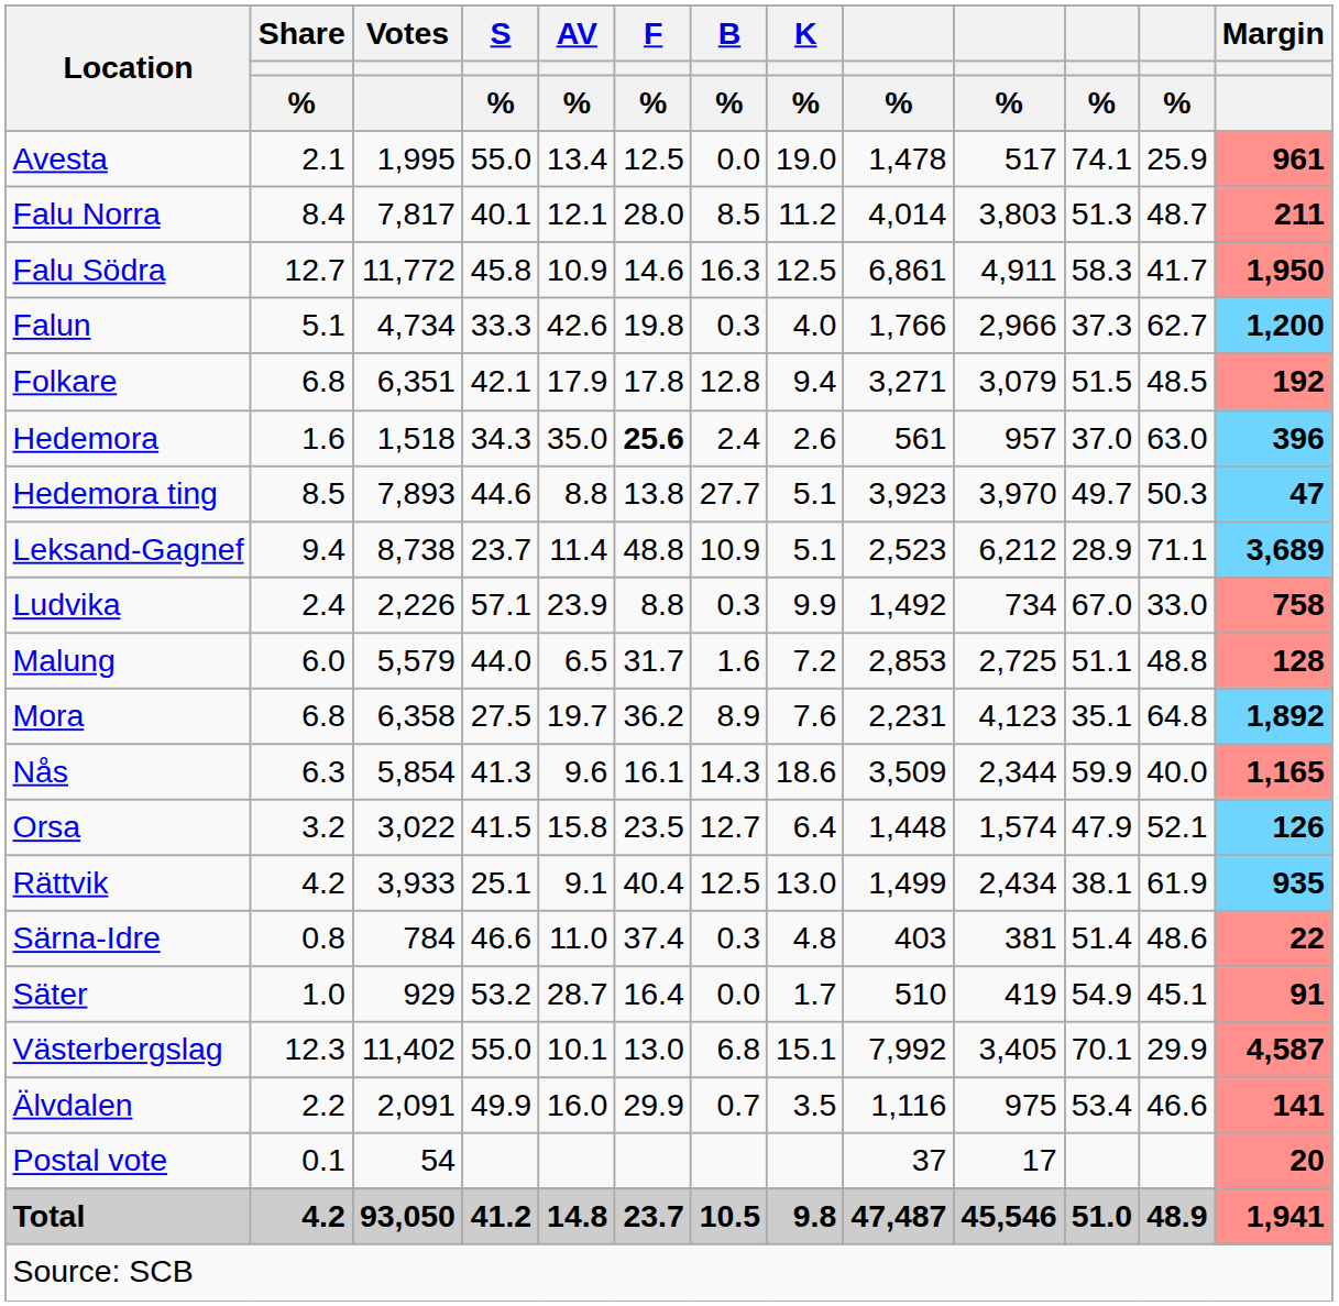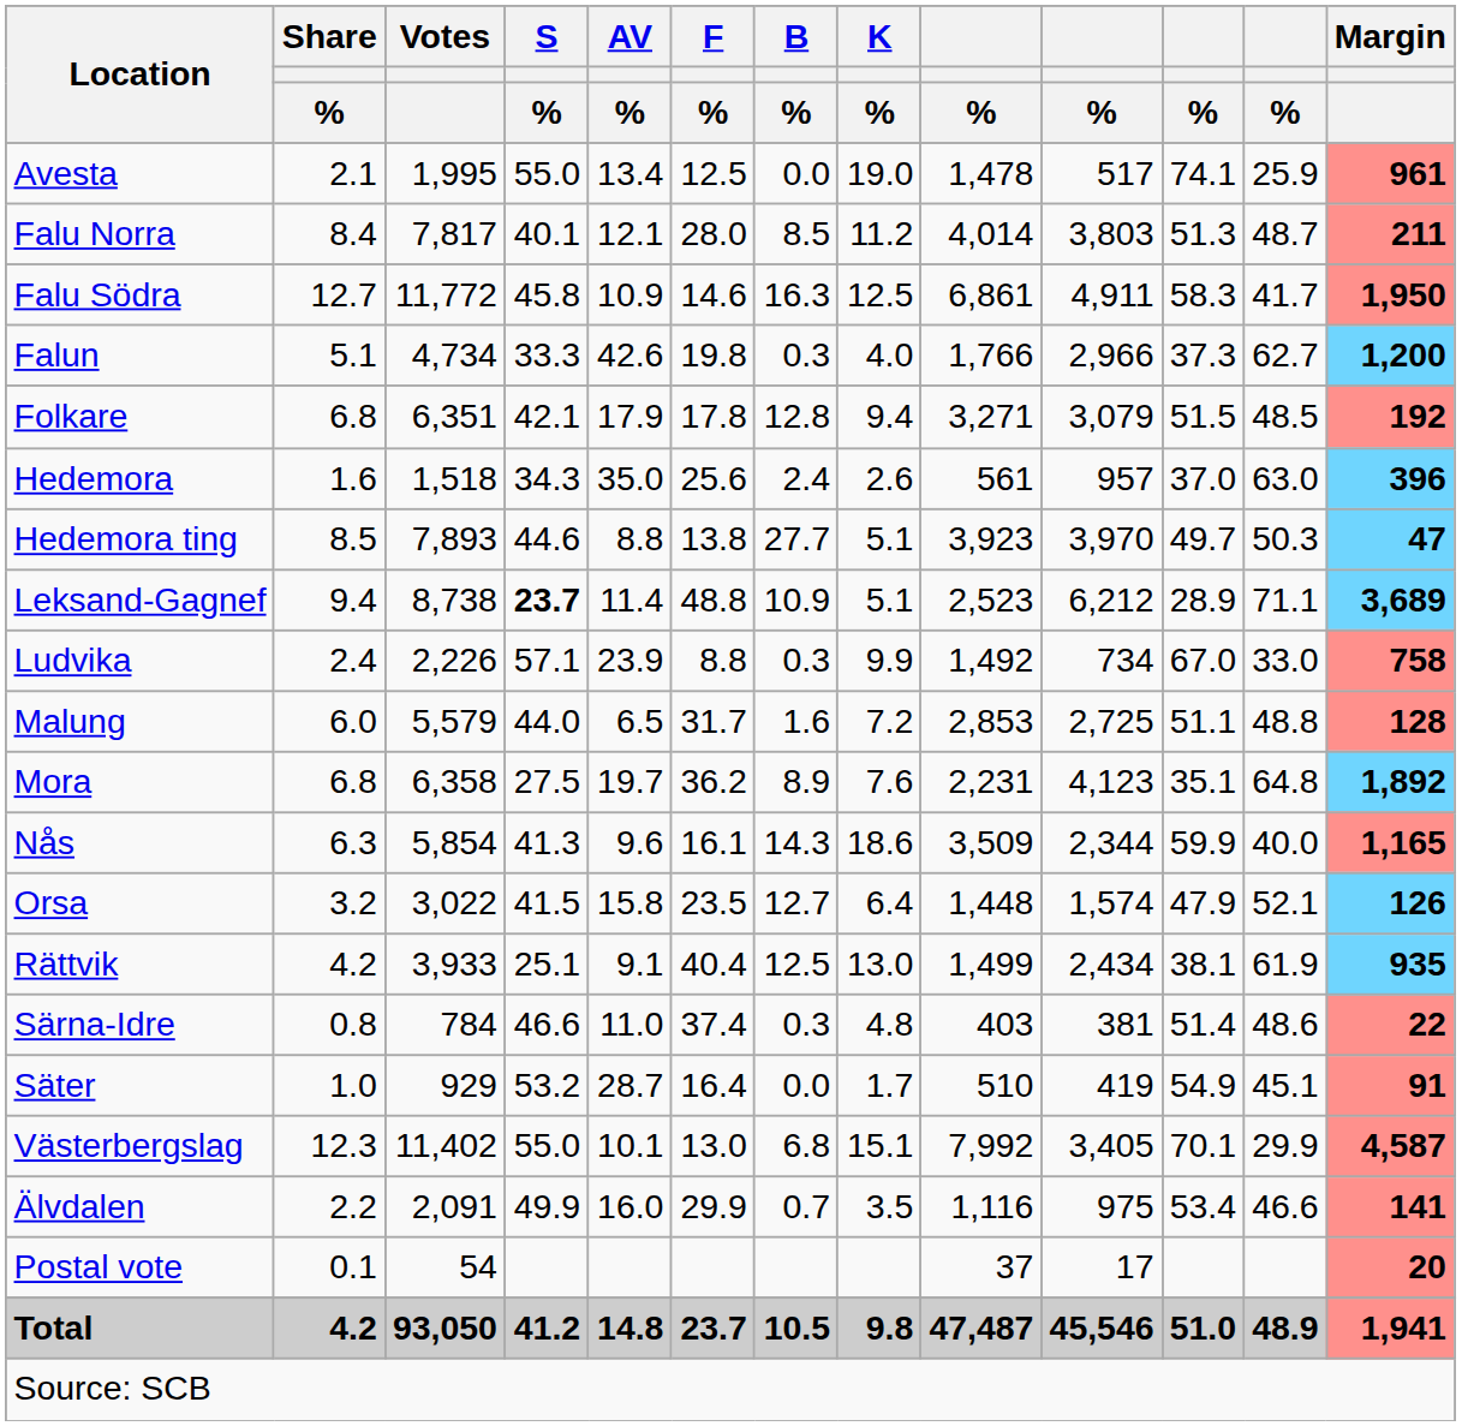Hedemora | F / %: bold -> normal
Leksand-Gagnef | S / %: normal -> bold
